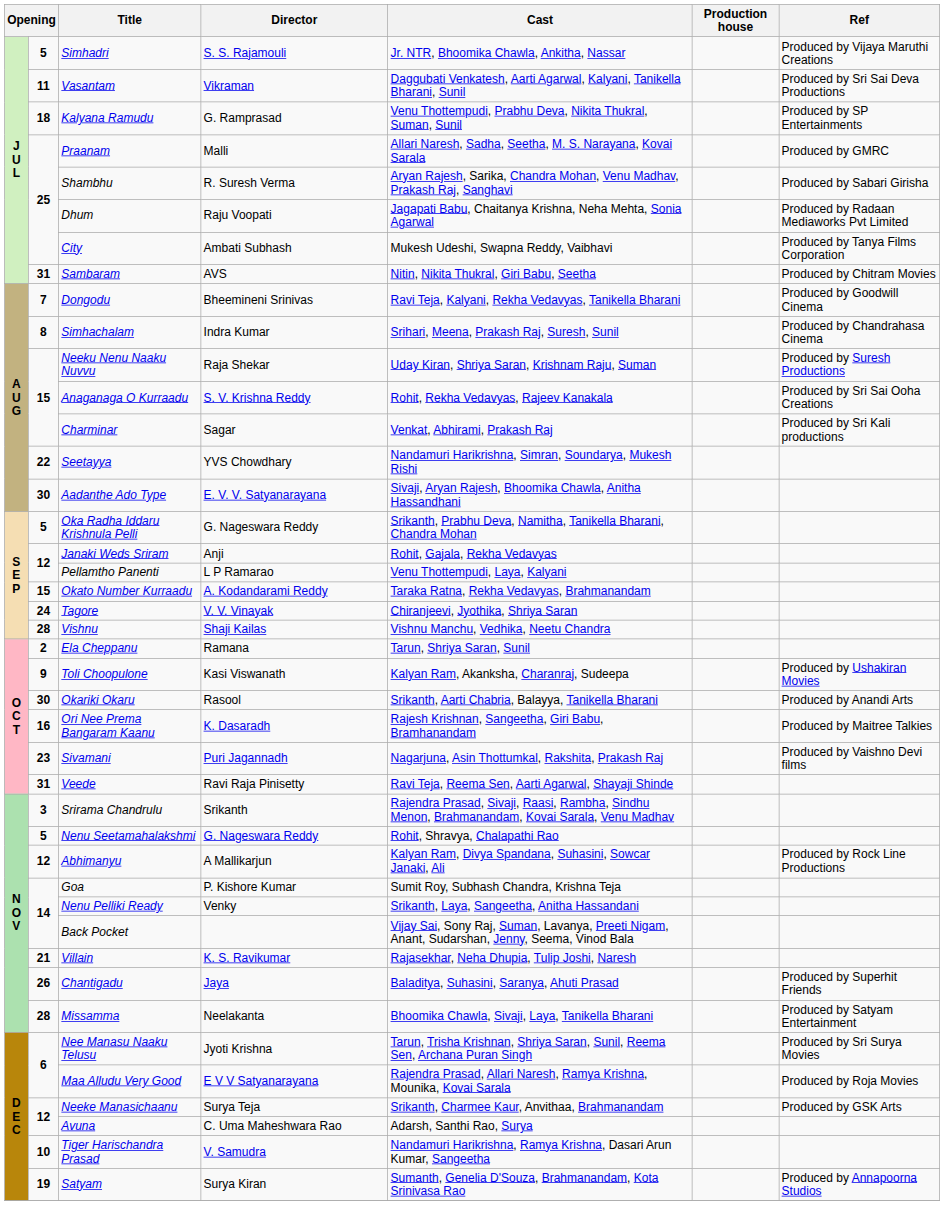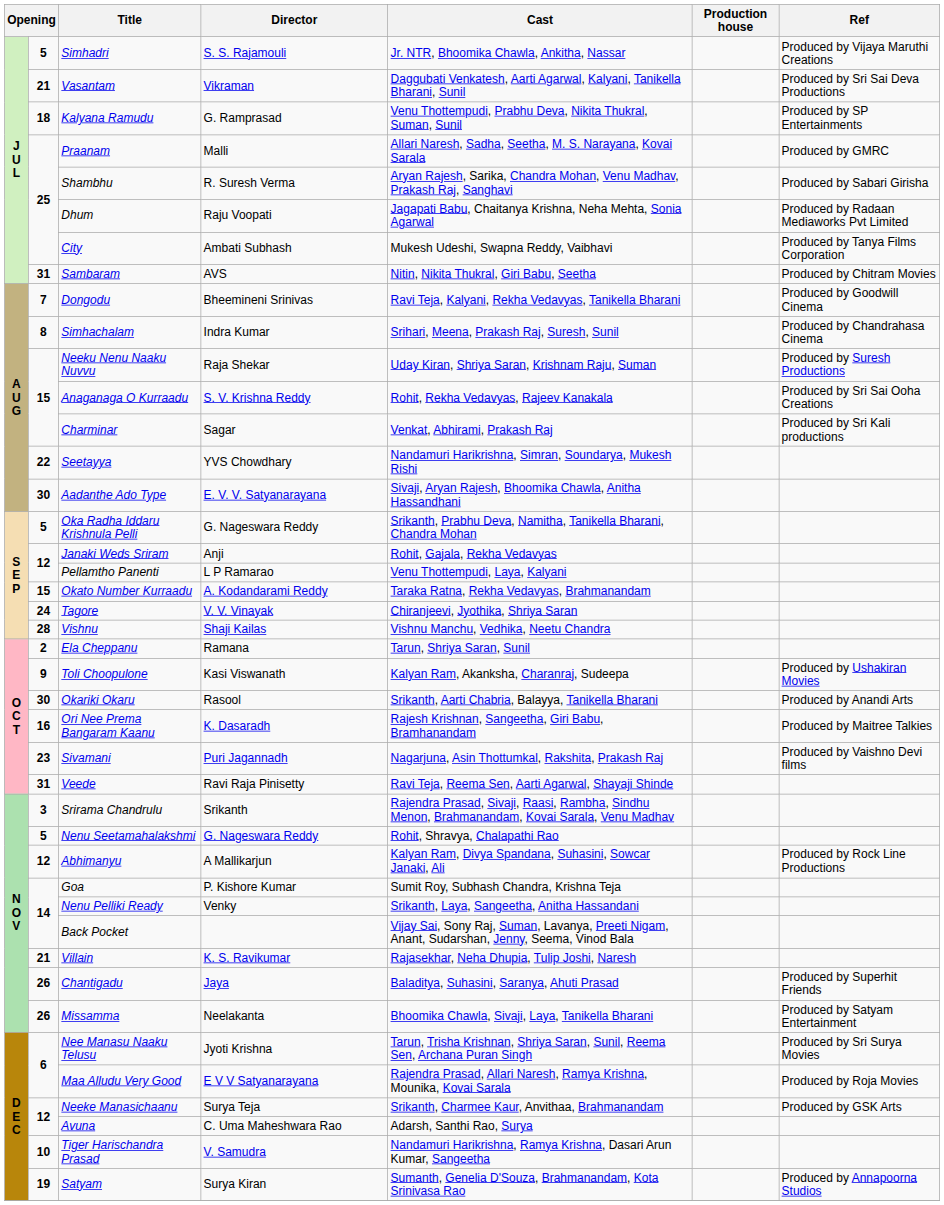Vasantam | column 2: 11 -> 21
Missamma | column 2: 28 -> 26
